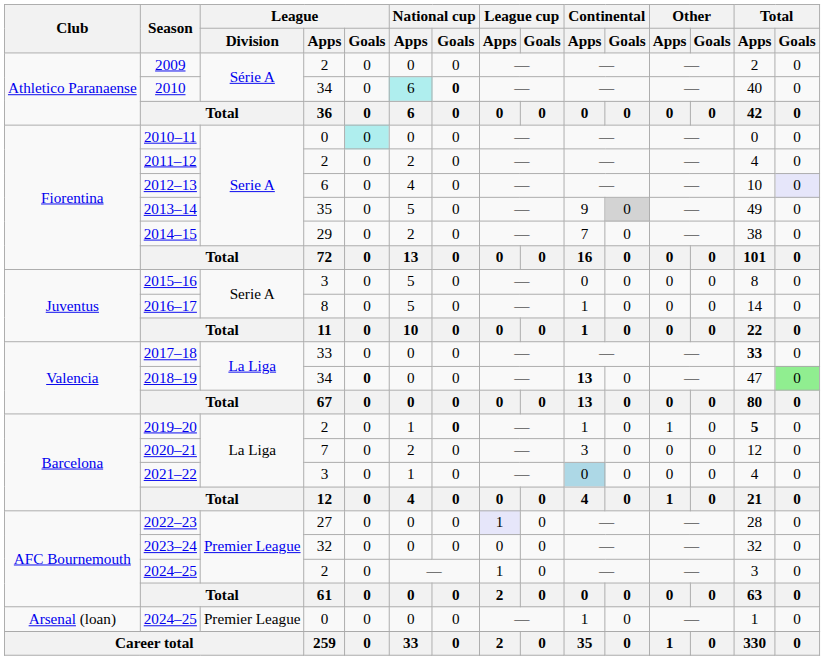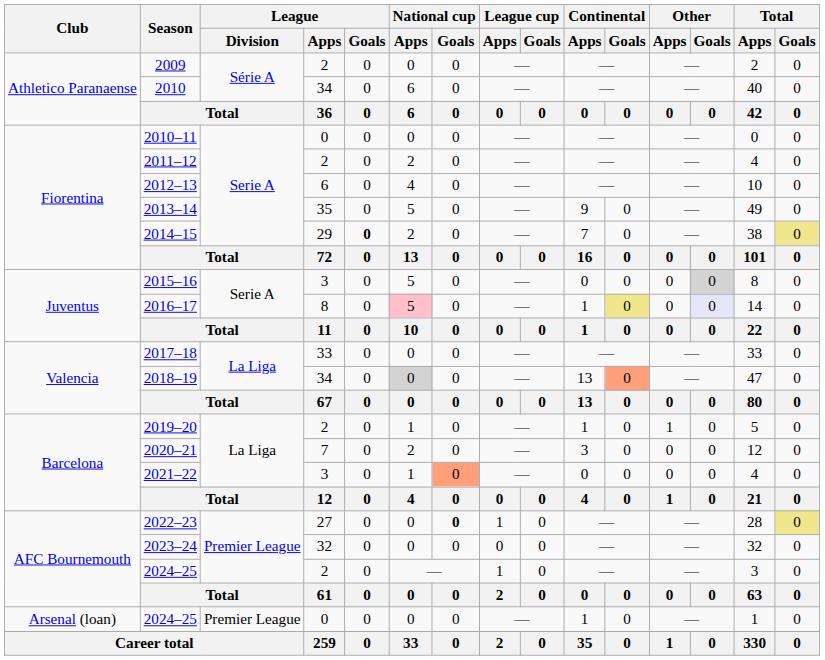2010 | National cup / Apps: paleturquoise background -> no background
2010 | National cup / Goals: bold -> normal
2010–11 | League / Goals: paleturquoise background -> no background
2012–13 | Total / Goals: lavender background -> no background
2013–14 | Continental / Goals: lightgrey background -> no background
2014–15 | League / Goals: normal -> bold
2014–15 | Total / Goals: no background -> khaki background
2015–16 | Other / Goals: no background -> lightgrey background
2016–17 | National cup / Apps: no background -> pink background
2016–17 | Continental / Goals: no background -> khaki background
2016–17 | Other / Goals: no background -> lavender background
2017–18 | Total / Apps: bold -> normal
2018–19 | League / Goals: bold -> normal
2018–19 | National cup / Apps: no background -> lightgrey background
2018–19 | Continental / Apps: bold -> normal
2018–19 | Continental / Goals: no background -> lightsalmon background
2018–19 | Total / Goals: lightgreen background -> no background
2019–20 | National cup / Goals: bold -> normal
2019–20 | Total / Apps: bold -> normal
2021–22 | National cup / Goals: no background -> lightsalmon background
2021–22 | Continental / Apps: lightblue background -> no background
2022–23 | National cup / Goals: normal -> bold
2022–23 | League cup / Apps: lavender background -> no background
2022–23 | Total / Goals: no background -> khaki background
